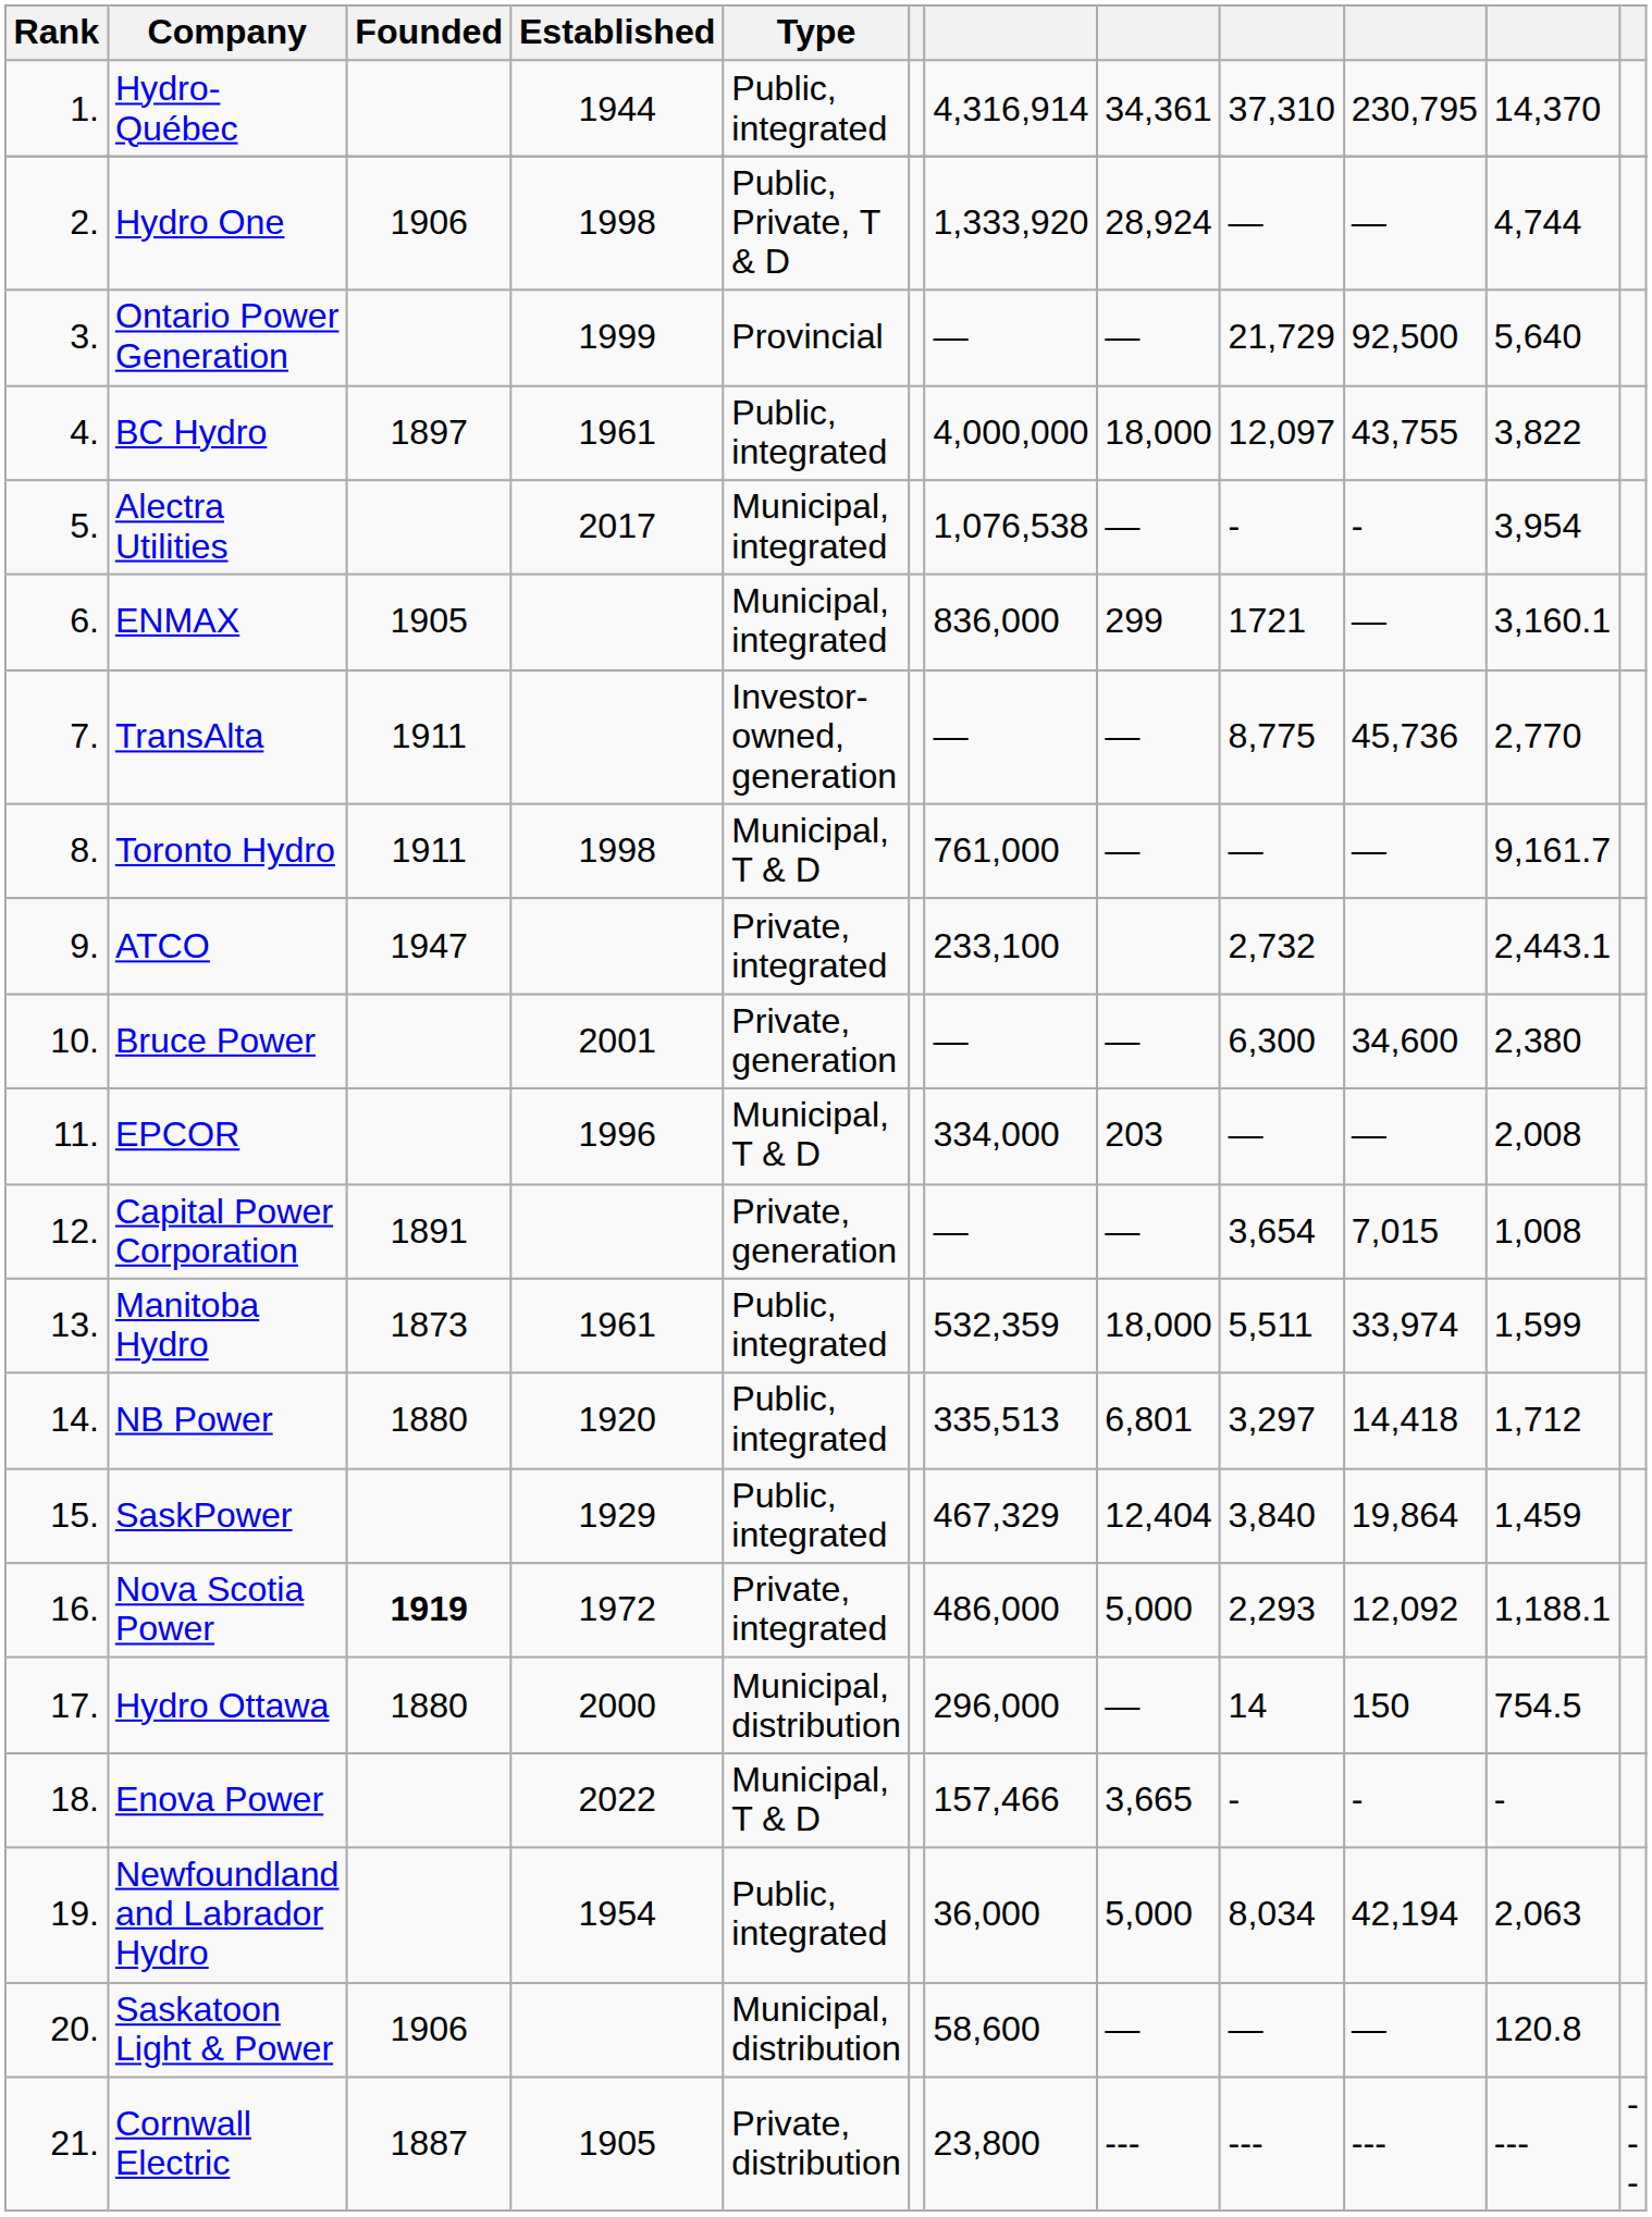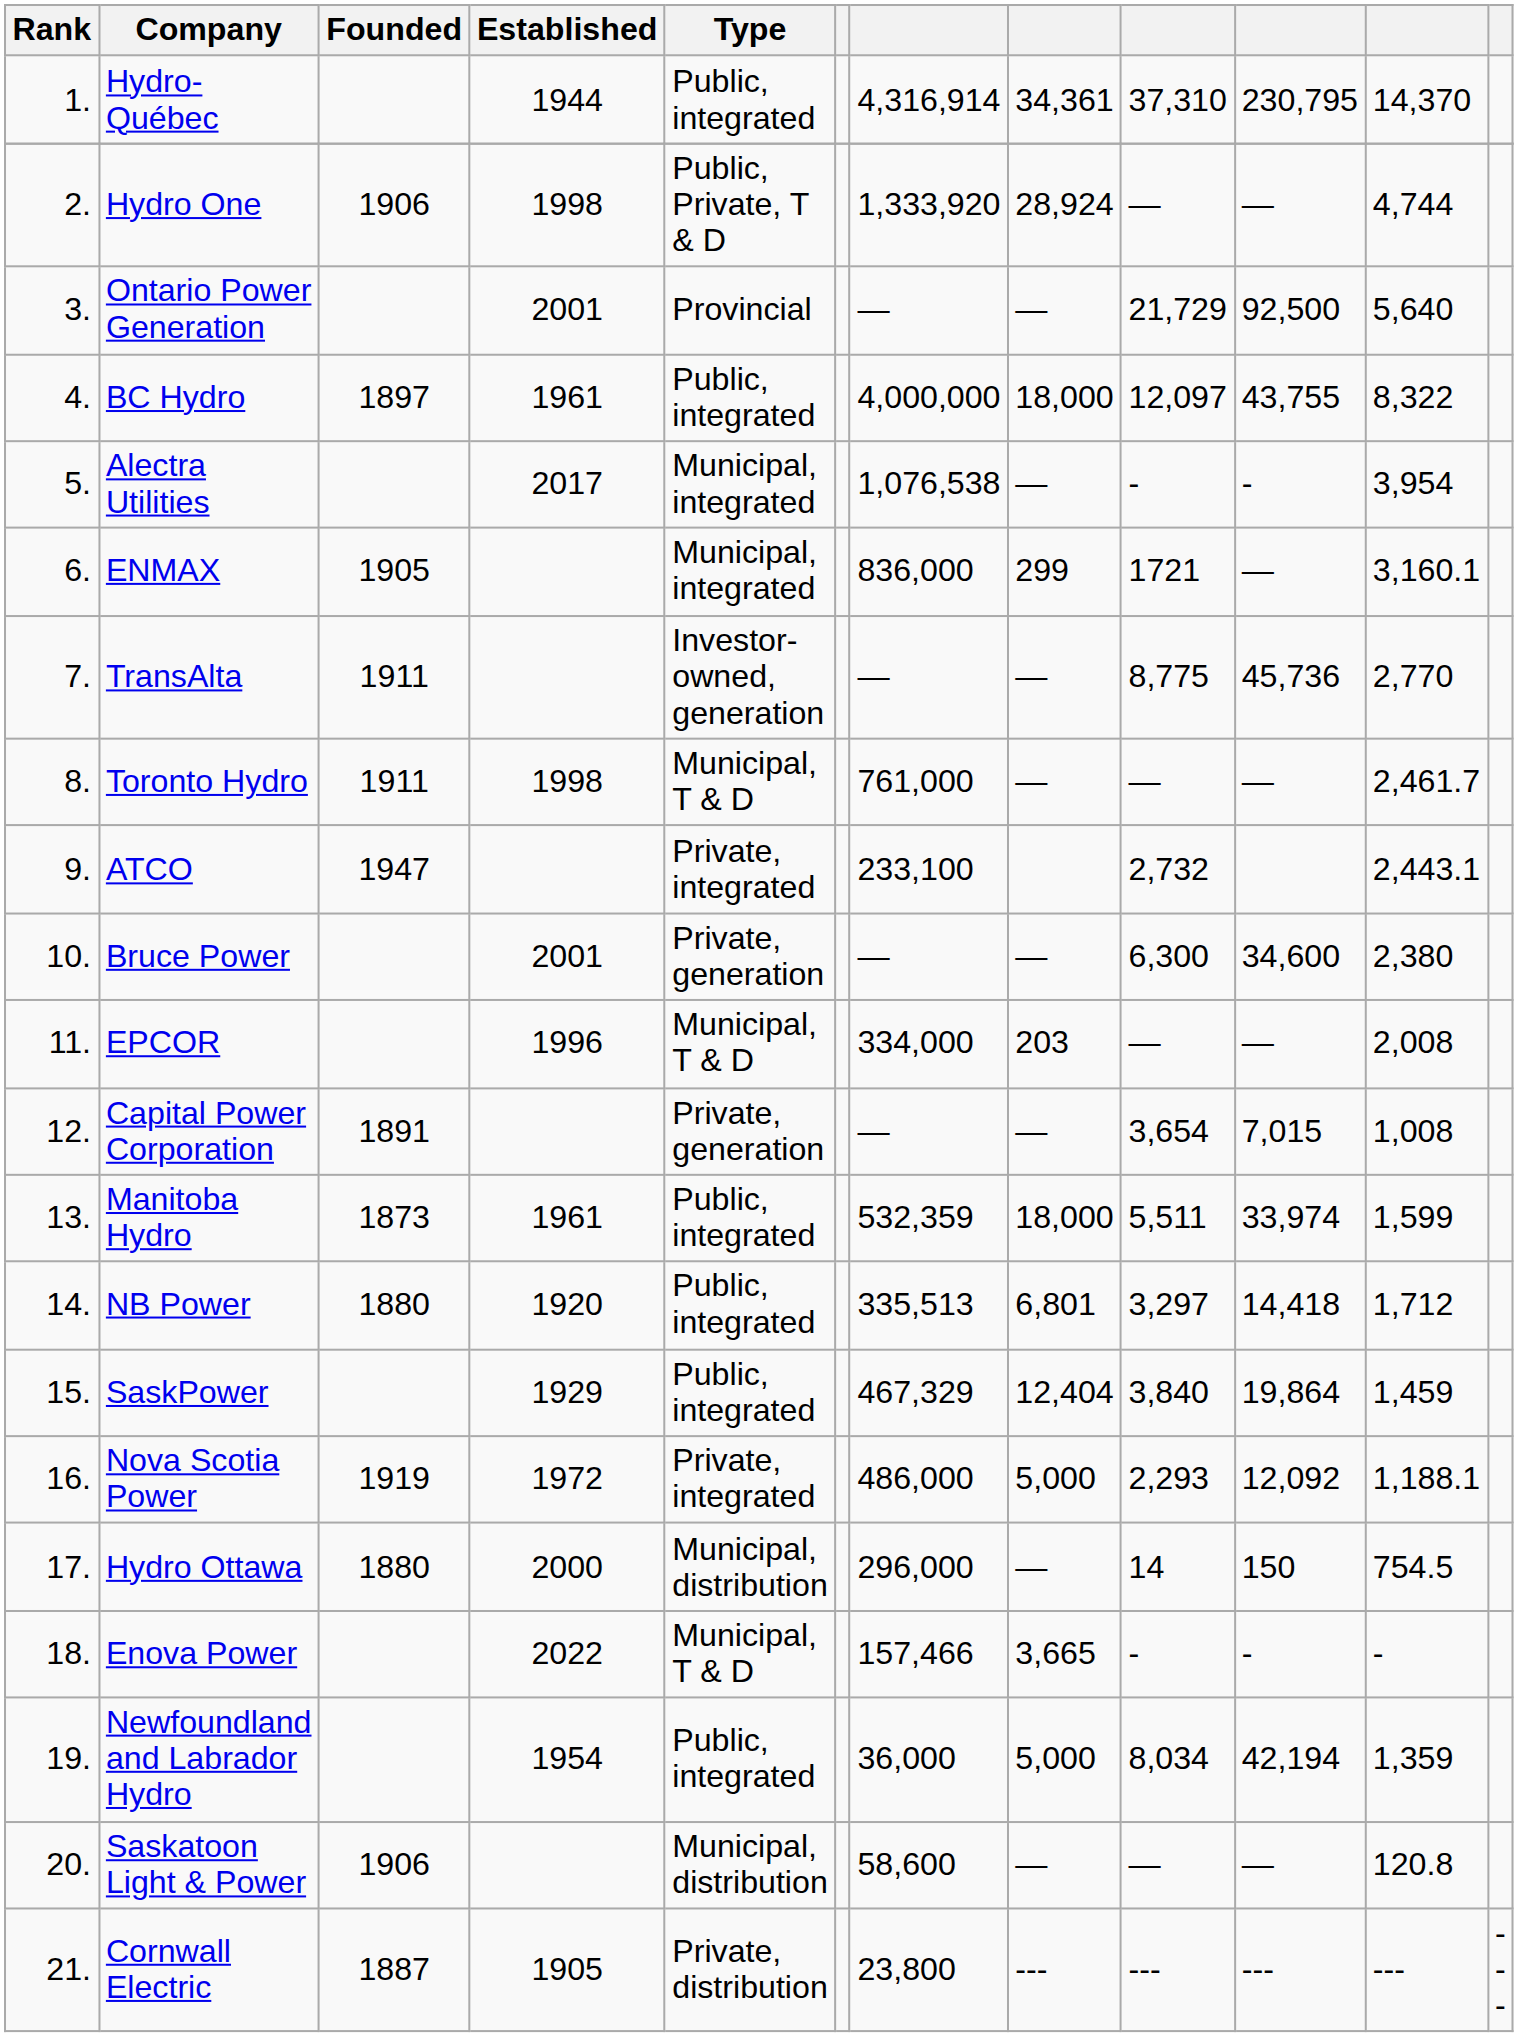Ontario Power Generation | Established: 1999 -> 2001
BC Hydro | column 11: 3,822 -> 8,322
Toronto Hydro | column 11: 9,161.7 -> 2,461.7
Nova Scotia Power | Founded: bold -> normal
Newfoundland and Labrador Hydro | column 11: 2,063 -> 1,359
